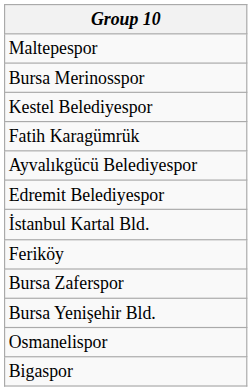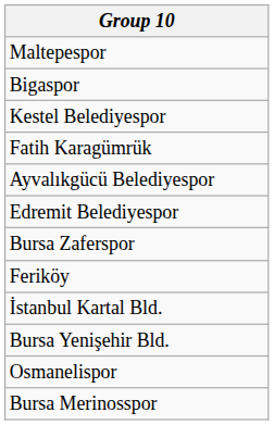row 3 | column 1: Bursa Merinosspor -> Bigaspor
row 8 | column 1: İstanbul Kartal Bld. -> Bursa Zaferspor
row 10 | column 1: Bursa Zaferspor -> İstanbul Kartal Bld.
row 13 | column 1: Bigaspor -> Bursa Merinosspor
